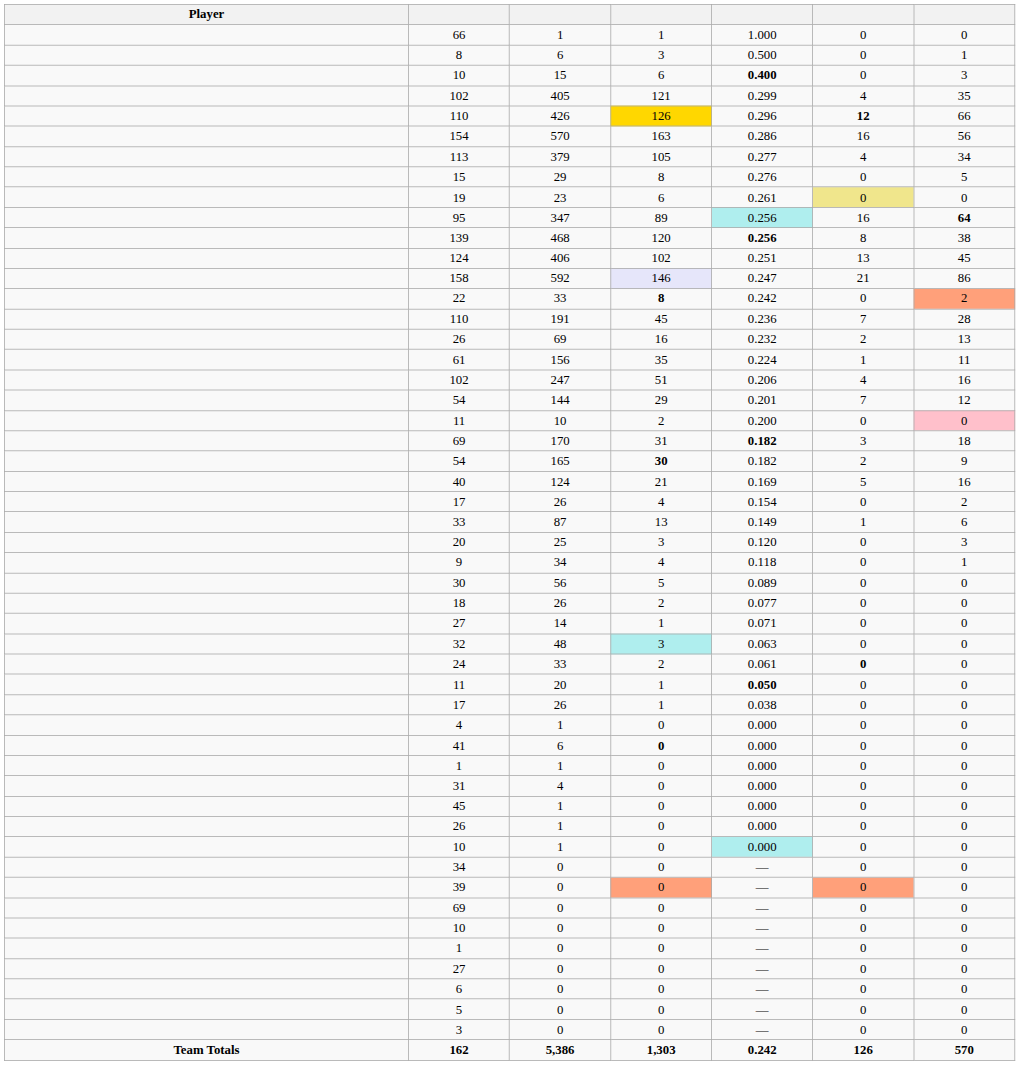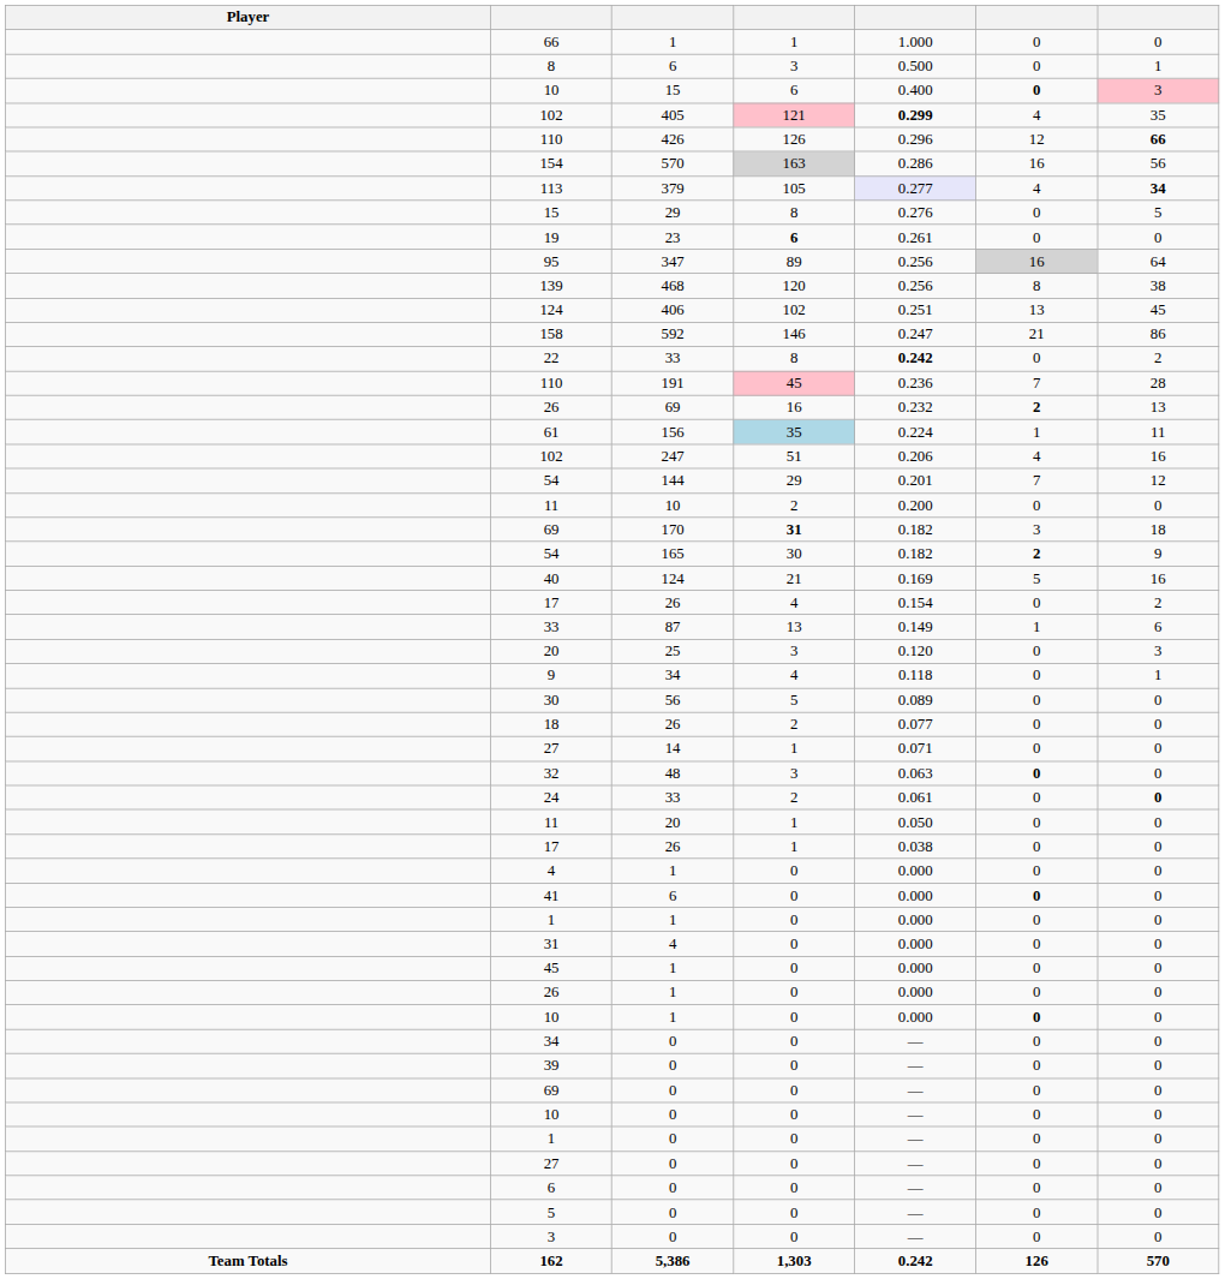10 / 15 | column 5: bold -> normal
10 / 15 | column 6: normal -> bold
10 / 15 | column 7: no background -> pink background
102 / 405 | column 4: no background -> pink background
102 / 405 | column 5: normal -> bold
110 / 426 | column 4: gold background -> no background
110 / 426 | column 6: bold -> normal
110 / 426 | column 7: normal -> bold
154 | column 4: no background -> lightgrey background
113 | column 5: no background -> lavender background
113 | column 7: normal -> bold
19 | column 4: normal -> bold
19 | column 6: khaki background -> no background
95 | column 5: paleturquoise background -> no background
95 | column 6: no background -> lightgrey background
95 | column 7: bold -> normal
139 | column 5: bold -> normal
158 | column 4: lavender background -> no background
22 | column 4: bold -> normal
22 | column 5: normal -> bold
22 | column 7: lightsalmon background -> no background
110 / 191 | column 4: no background -> pink background
26 / 69 | column 6: normal -> bold
61 | column 4: no background -> lightblue background
11 / 10 | column 7: pink background -> no background
69 / 170 | column 4: normal -> bold
69 / 170 | column 5: bold -> normal
54 / 165 | column 4: bold -> normal
54 / 165 | column 6: normal -> bold
32 | column 4: paleturquoise background -> no background
32 | column 6: normal -> bold
24 | column 6: bold -> normal
24 | column 7: normal -> bold
11 / 20 | column 5: bold -> normal
41 | column 4: bold -> normal
41 | column 6: normal -> bold
10 / 1 | column 5: paleturquoise background -> no background
10 / 1 | column 6: normal -> bold
39 | column 4: lightsalmon background -> no background
39 | column 6: lightsalmon background -> no background
